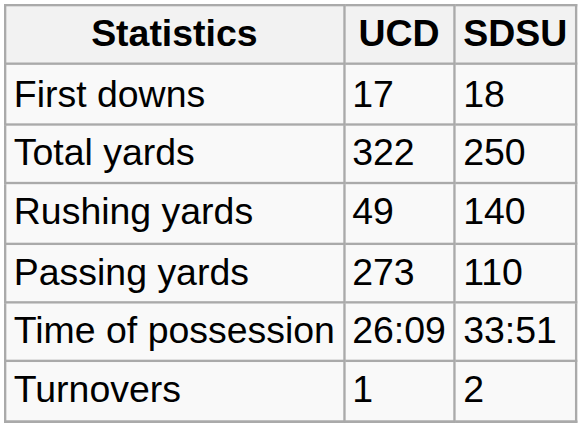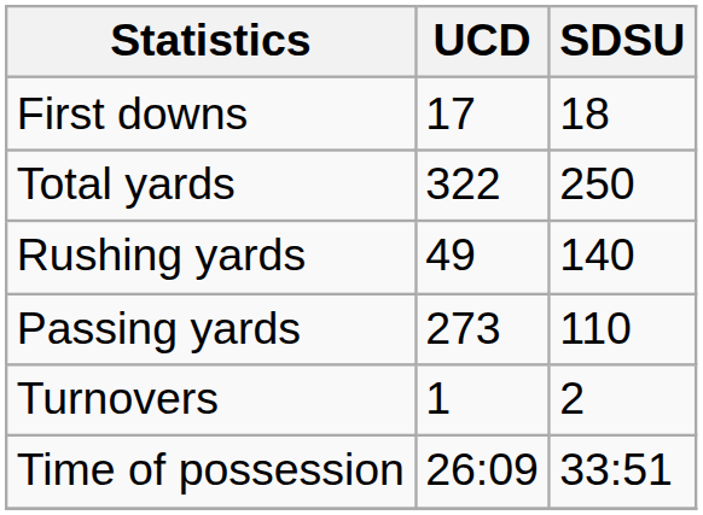rows swapped: Turnovers <-> Time of possession
